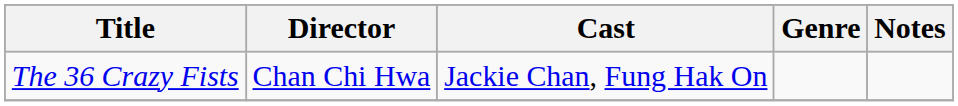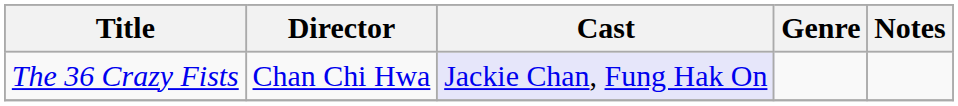The 36 Crazy Fists | Cast: no background -> lavender background
